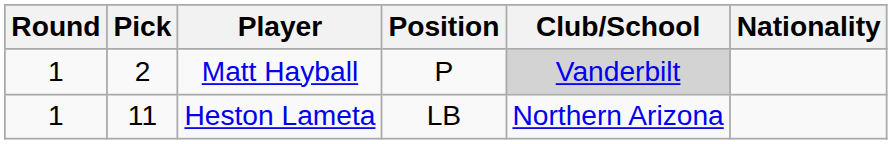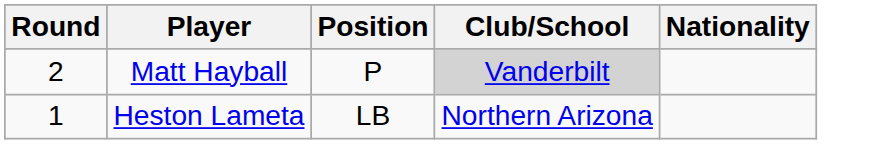- column: Pick | 2 | 11
Matt Hayball | Round: 1 -> 2
